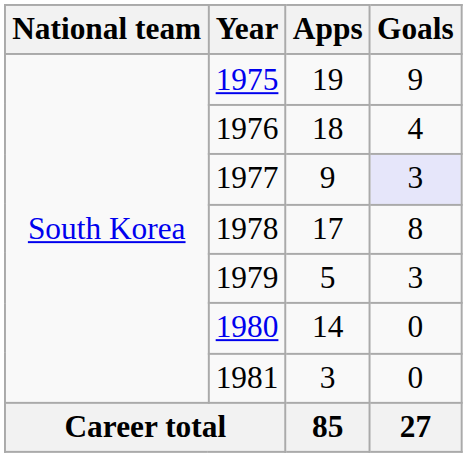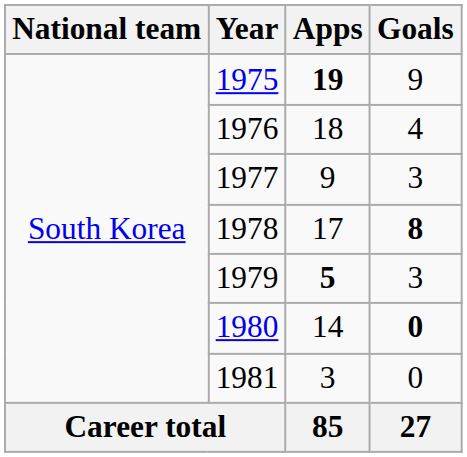1975 | Apps: normal -> bold
1977 | Goals: lavender background -> no background
1978 | Goals: normal -> bold
1979 | Apps: normal -> bold
1980 | Goals: normal -> bold
